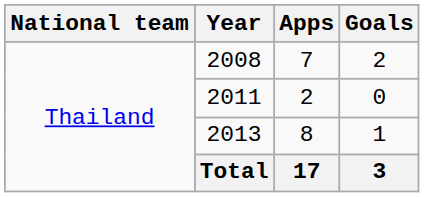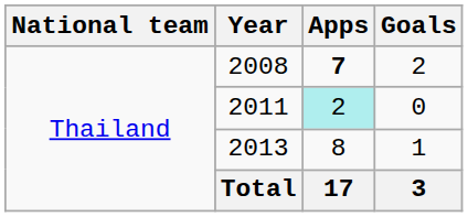2008 | Apps: normal -> bold
2011 | Apps: no background -> paleturquoise background
